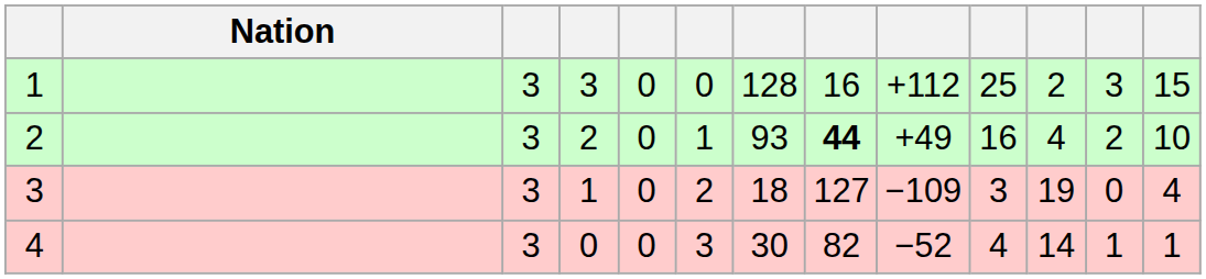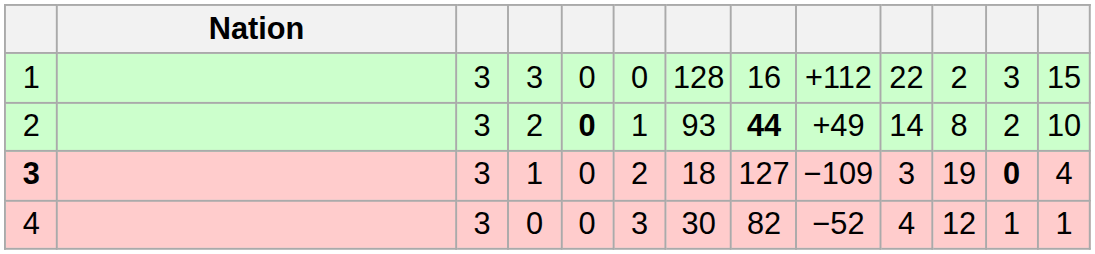row 2 | column 10: 25 -> 22
row 3 | column 5: normal -> bold
row 3 | column 10: 16 -> 14
row 3 | column 11: 4 -> 8
row 4 | column 1: normal -> bold
row 4 | column 12: normal -> bold
row 5 | column 11: 14 -> 12
